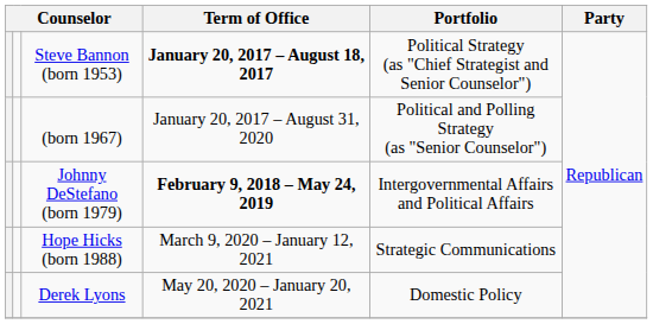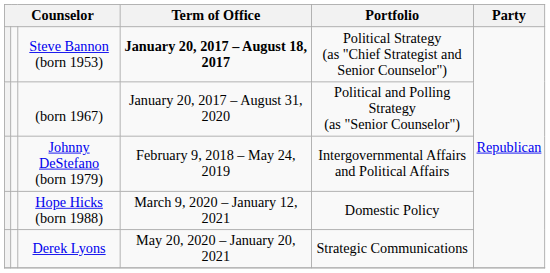Johnny DeStefano (born 1979) | Term of Office: bold -> normal
Hope Hicks (born 1988) | Portfolio: Strategic Communications -> Domestic Policy
Derek Lyons | Portfolio: Domestic Policy -> Strategic Communications
